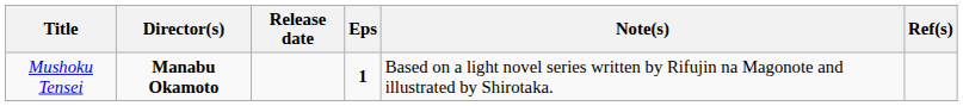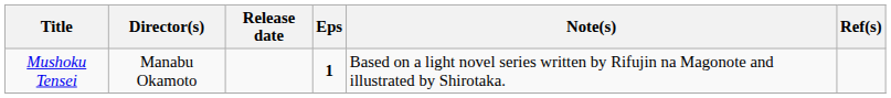Mushoku Tensei | Director(s): bold -> normal
